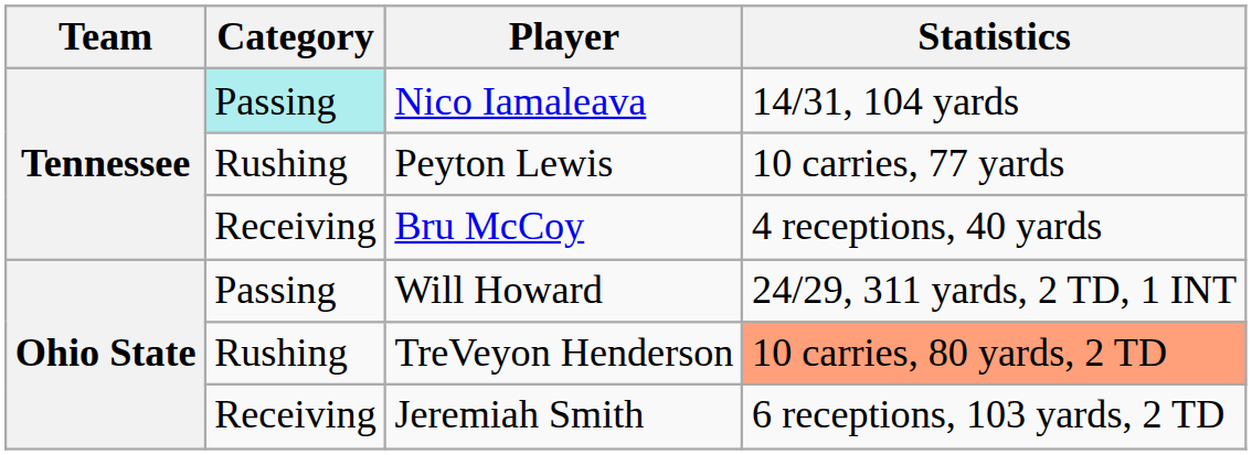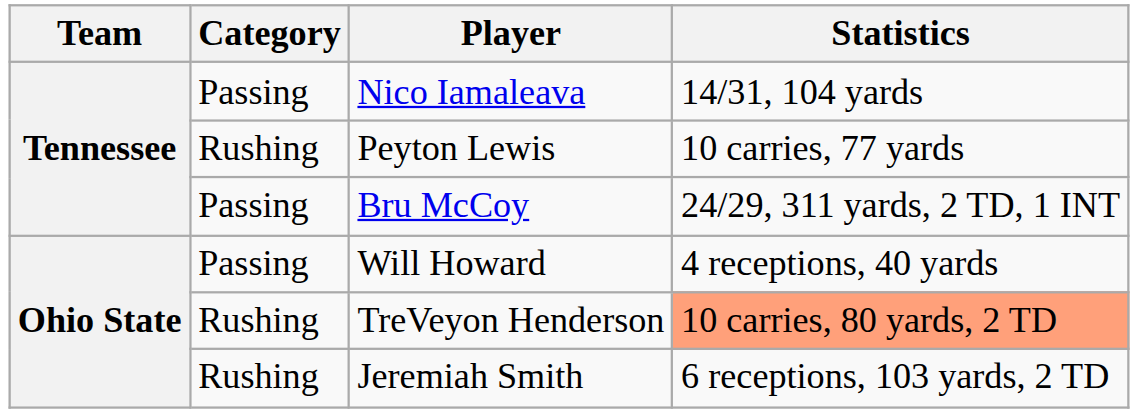Nico Iamaleava | Category: paleturquoise background -> no background
Bru McCoy | Category: Receiving -> Passing
Bru McCoy | Statistics: 4 receptions, 40 yards -> 24/29, 311 yards, 2 TD, 1 INT
Will Howard | Statistics: 24/29, 311 yards, 2 TD, 1 INT -> 4 receptions, 40 yards
Jeremiah Smith | Category: Receiving -> Rushing
